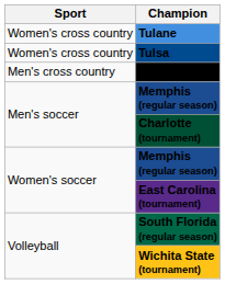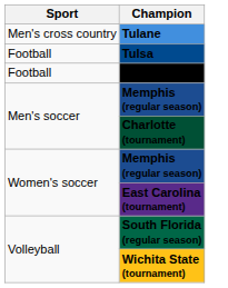row 2 | Sport: Women's cross country -> Men's cross country
row 3 | Sport: Women's cross country -> Football
row 4 | Sport: Men's cross country -> Football
